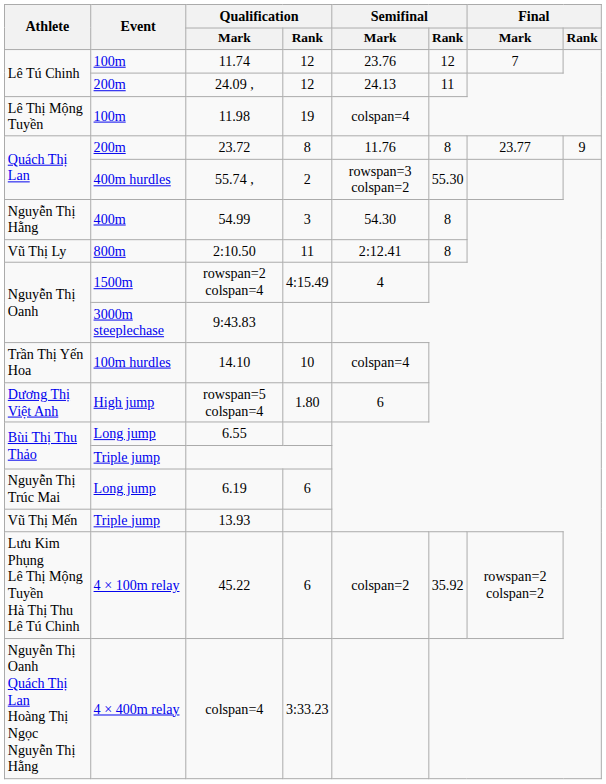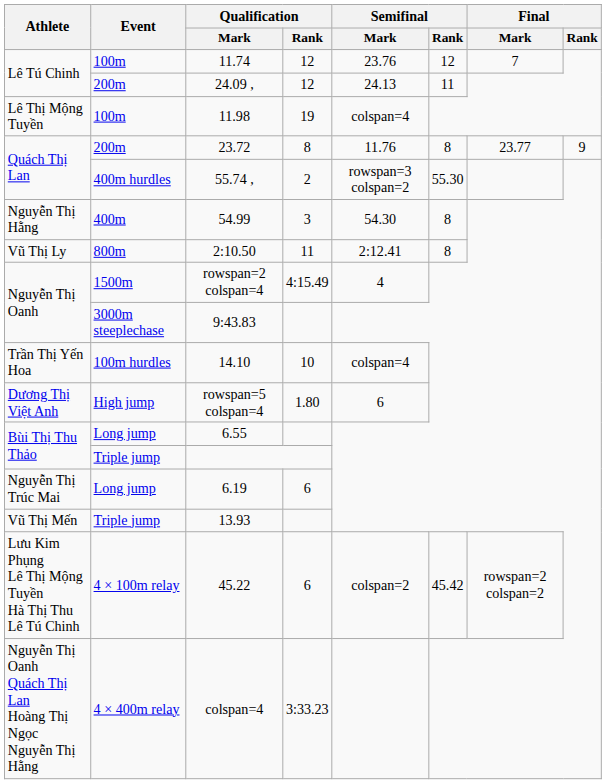45.22 | Semifinal / Rank: 35.92 -> 45.42
